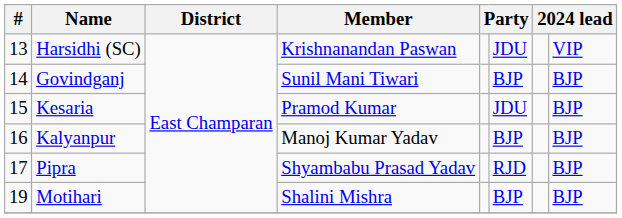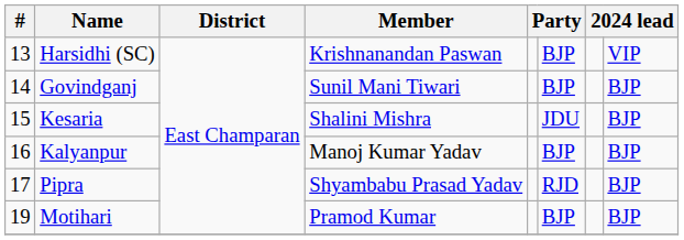Harsidhi (SC) | column 6: JDU -> BJP
Kesaria | Member: Pramod Kumar -> Shalini Mishra
Motihari | Member: Shalini Mishra -> Pramod Kumar
